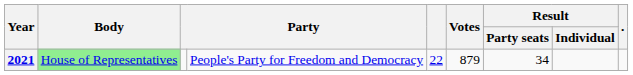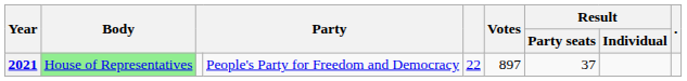2021 | Votes: 879 -> 897
2021 | Result / Party seats: 34 -> 37
